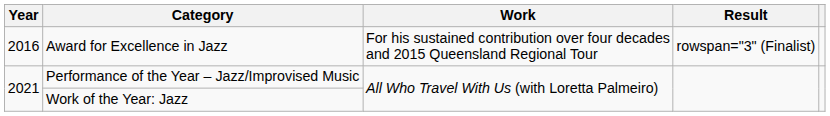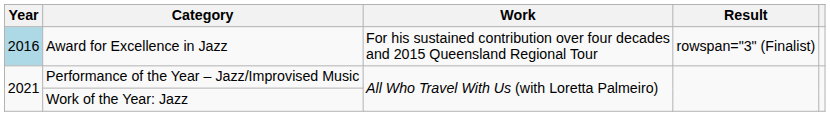Award for Excellence in Jazz | Year: no background -> lightblue background
